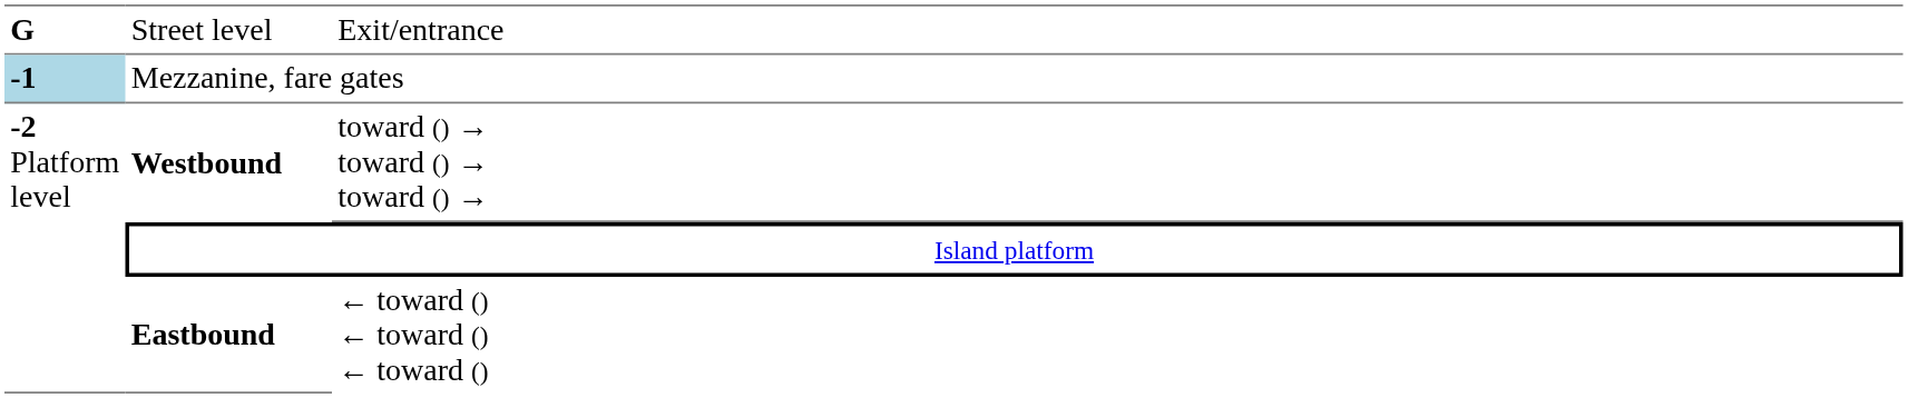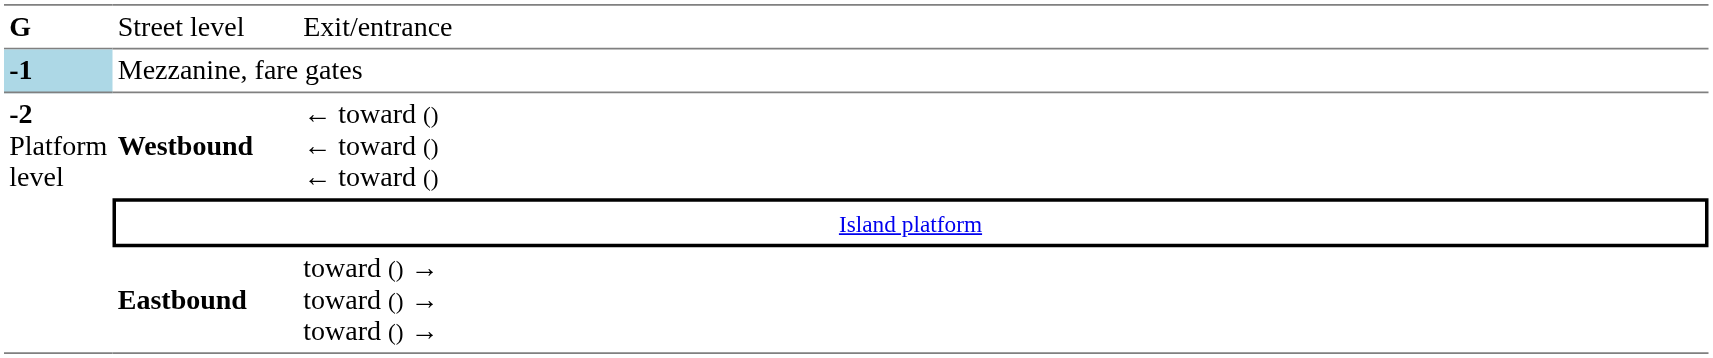Westbound | column 3: toward () → toward () → toward () → -> ← toward () ← toward () ← toward ()
Eastbound | column 3: ← toward () ← toward () ← toward () -> toward () → toward () → toward () →
